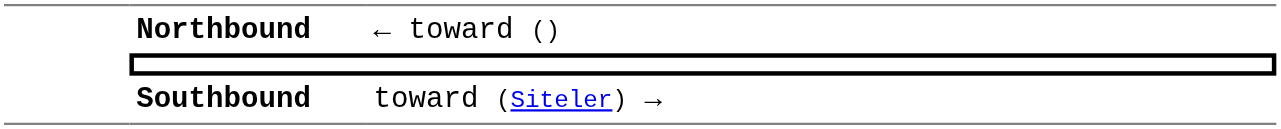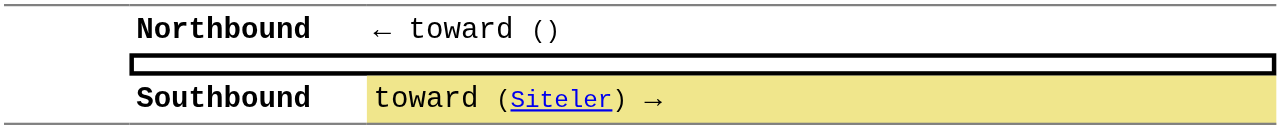Southbound | column 2: no background -> khaki background
